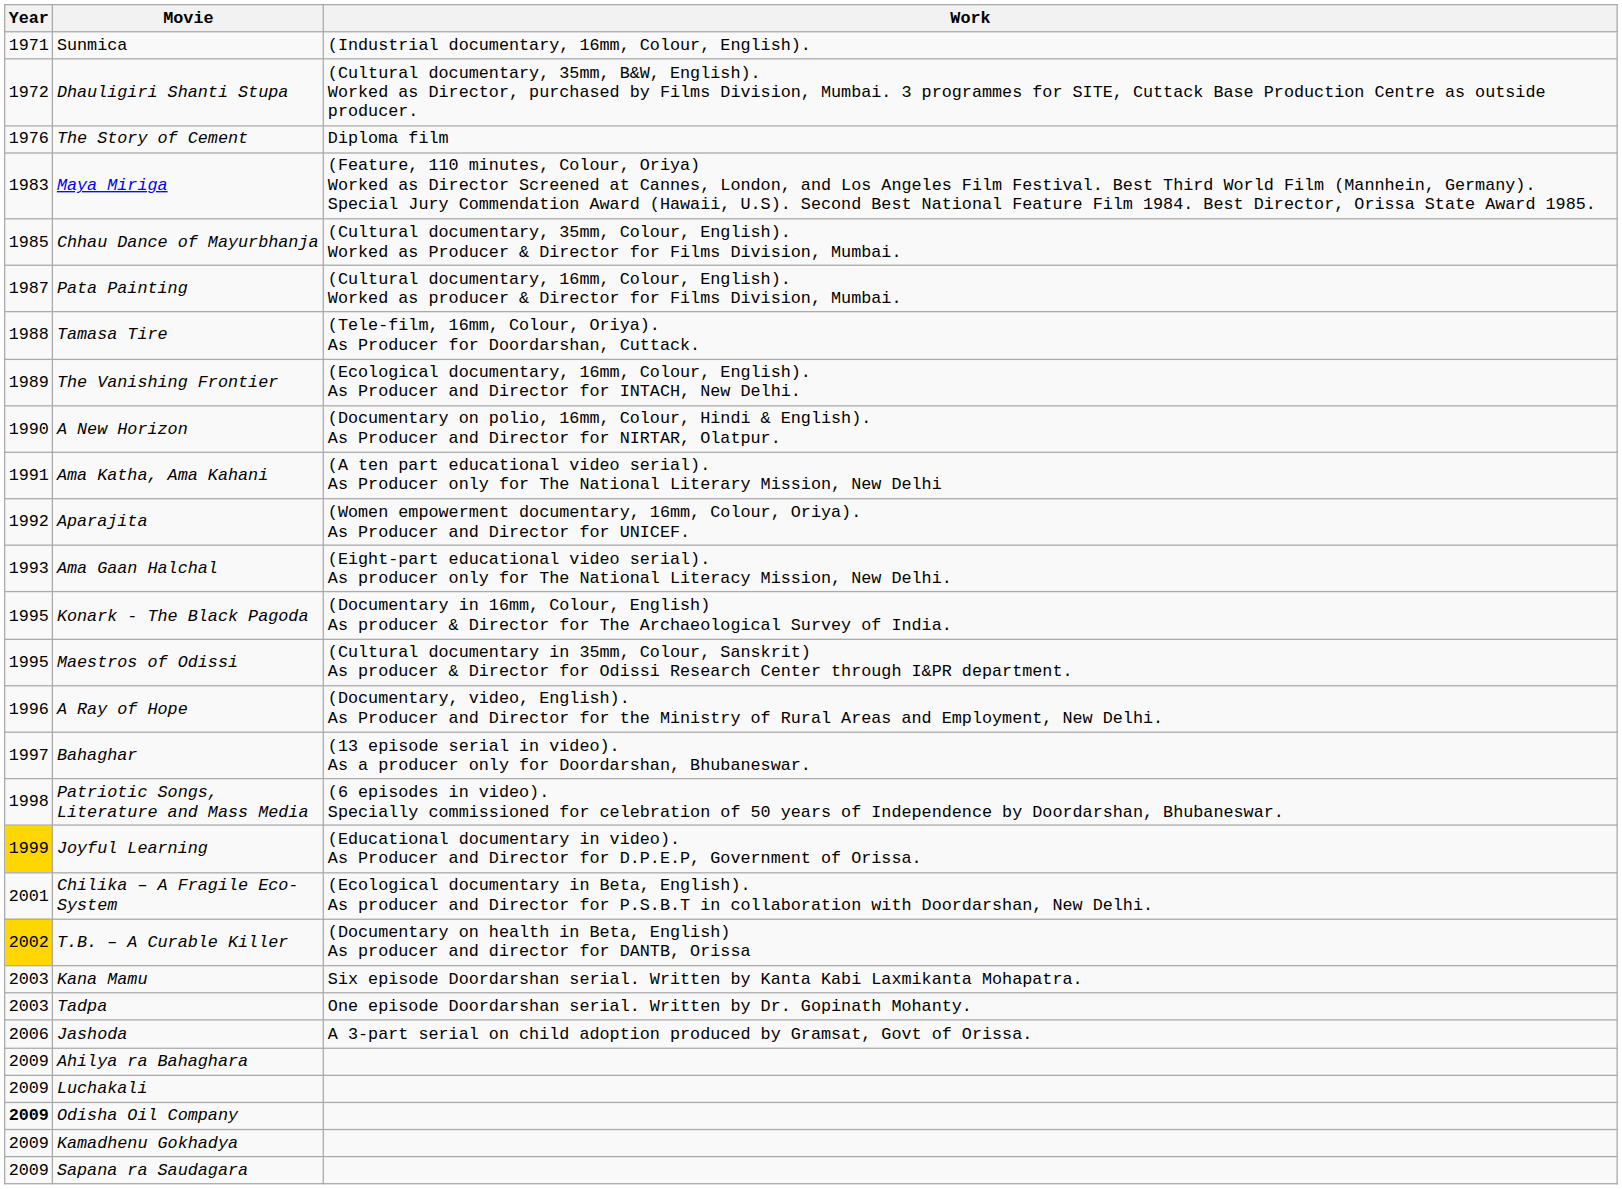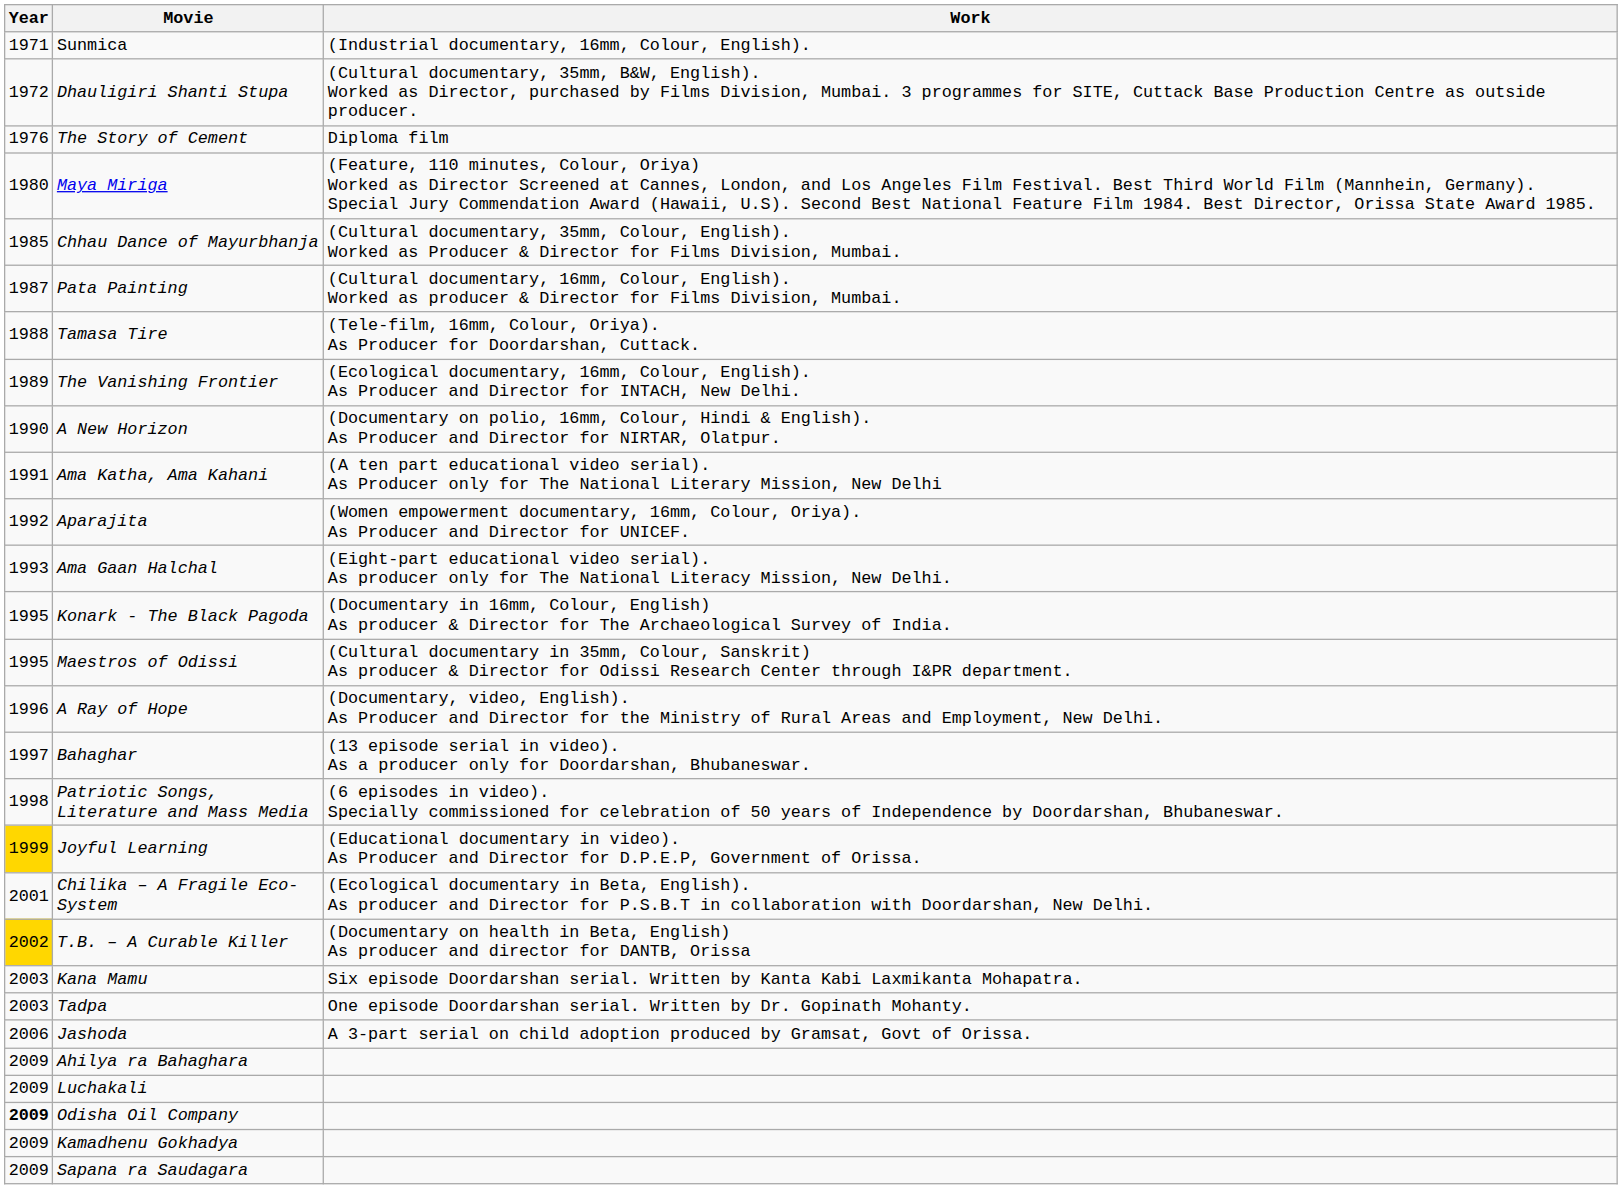Maya Miriga | Year: 1983 -> 1980
